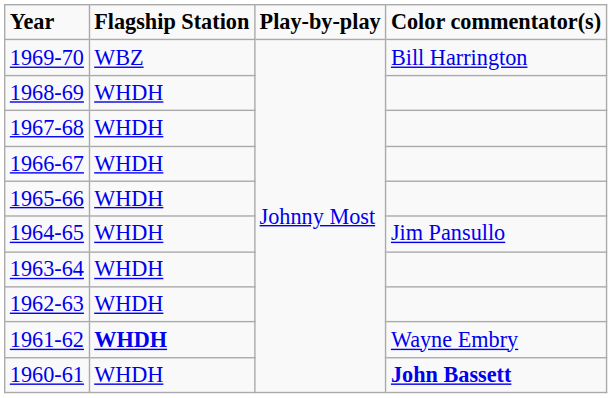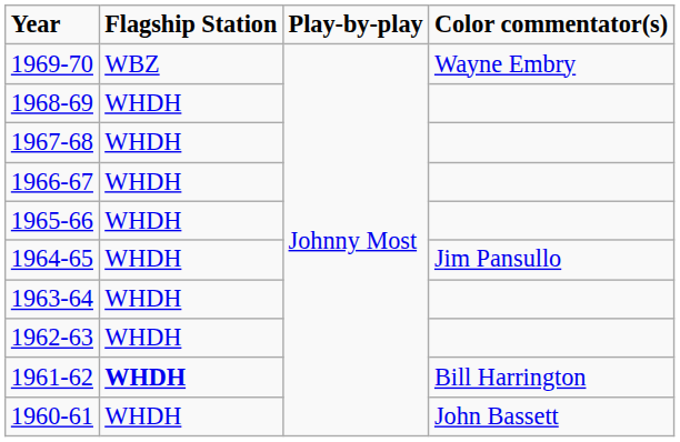1969-70 | Color commentator(s): Bill Harrington -> Wayne Embry
1961-62 | Color commentator(s): Wayne Embry -> Bill Harrington
1960-61 | Color commentator(s): bold -> normal
